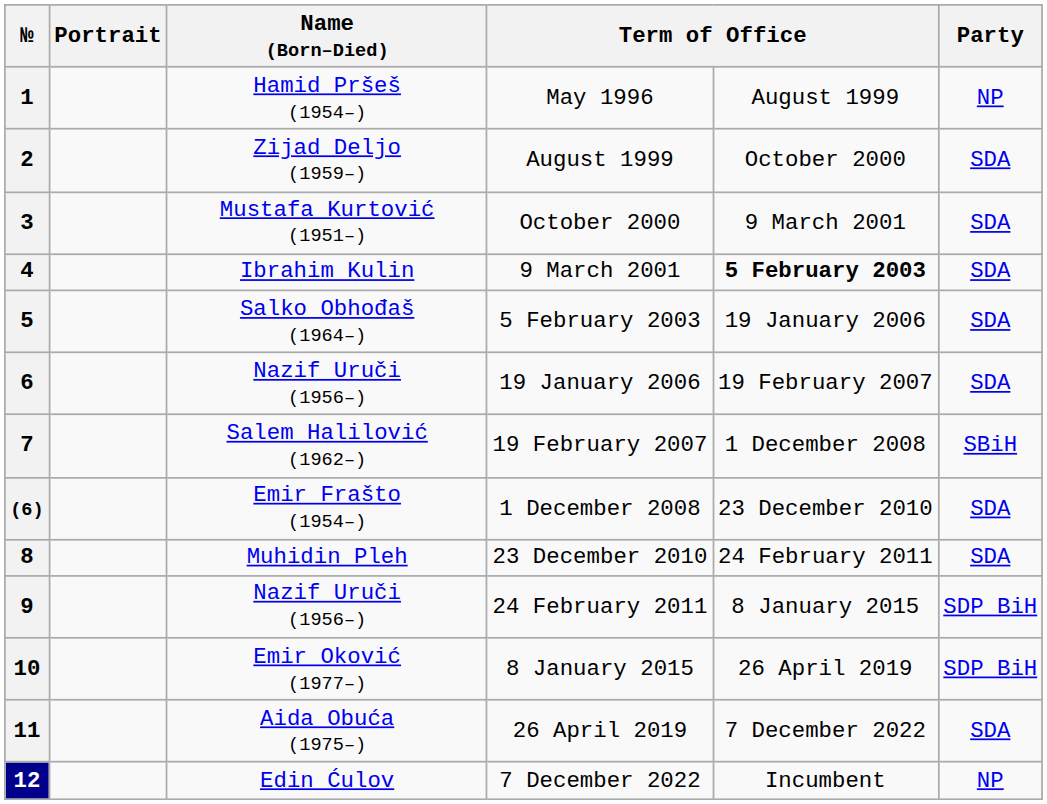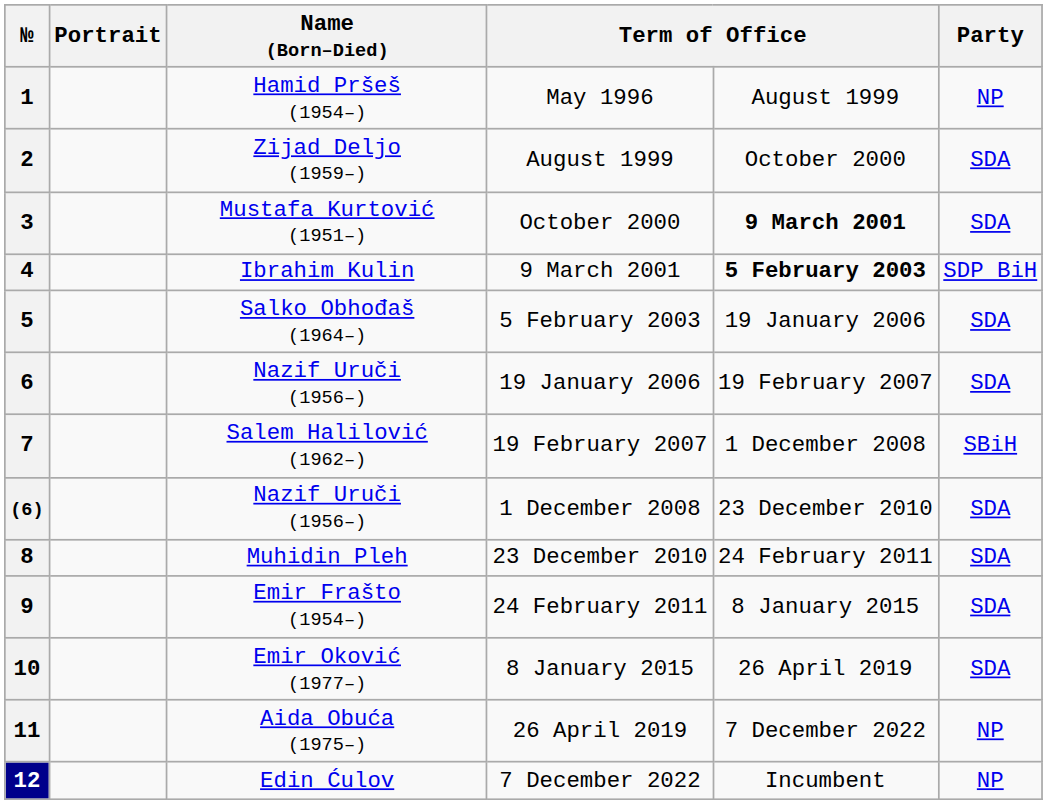3 | column 5: normal -> bold
4 | Party: SDA -> SDP BiH
(6) | Name (Born–Died): Emir Frašto (1954–) -> Nazif Uruči (1956–)
9 | Name (Born–Died): Nazif Uruči (1956–) -> Emir Frašto (1954–)
9 | Party: SDP BiH -> SDA
10 | Party: SDP BiH -> SDA
11 | Party: SDA -> NP
